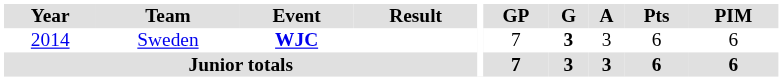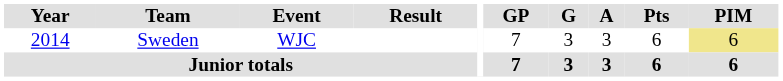Sweden | Event: bold -> normal
Sweden | G: bold -> normal
Sweden | PIM: no background -> khaki background
